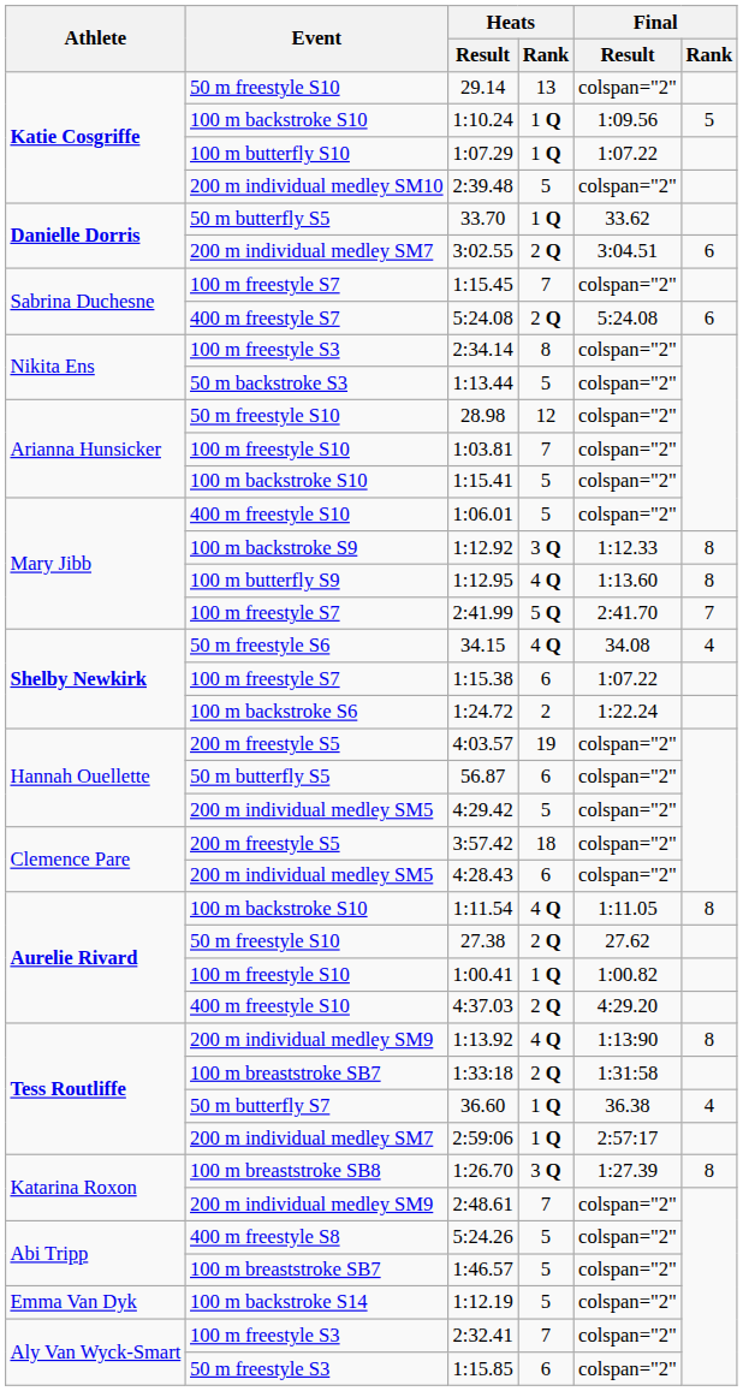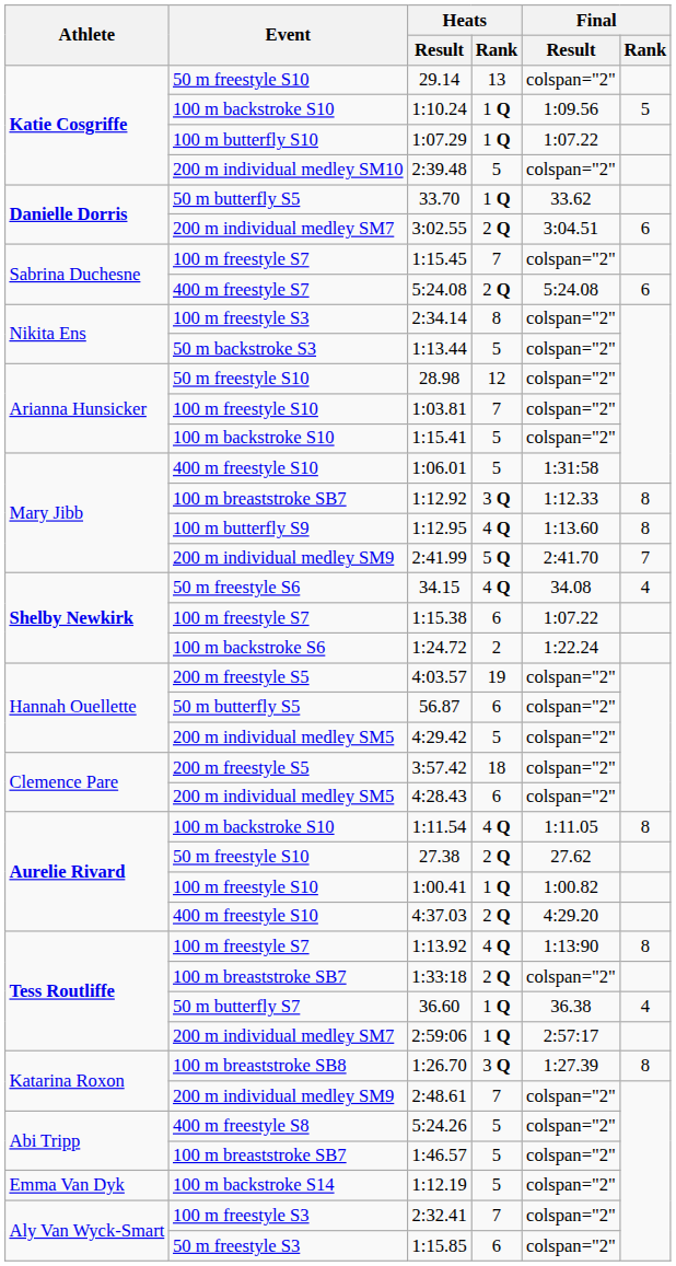1:06.01 | Final / Result: colspan="2" -> 1:31:58
1:12.92 | Event: 100 m backstroke S9 -> 100 m breaststroke SB7
2:41.99 | Event: 100 m freestyle S7 -> 200 m individual medley SM9
1:13.92 | Event: 200 m individual medley SM9 -> 100 m freestyle S7
1:33:18 | Final / Result: 1:31:58 -> colspan="2"
